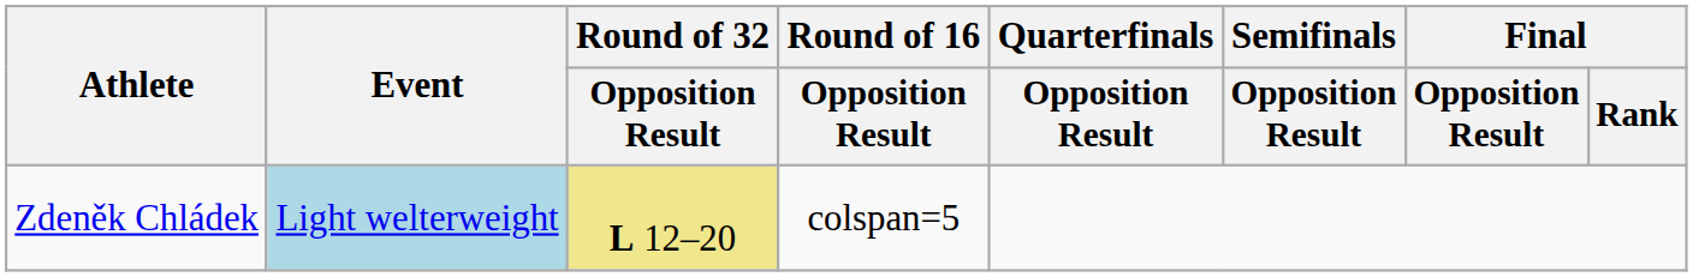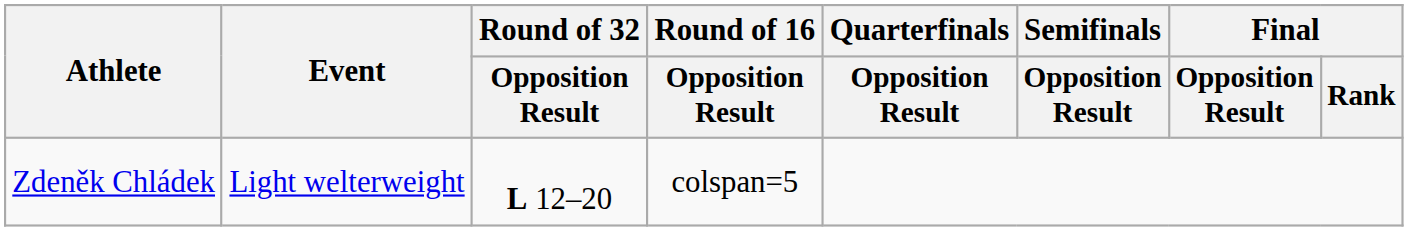Zdeněk Chládek | Event: lightblue background -> no background
Zdeněk Chládek | Round of 32 / Opposition Result: khaki background -> no background
